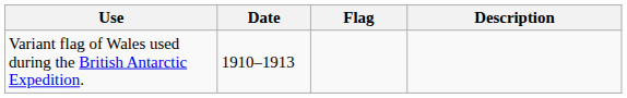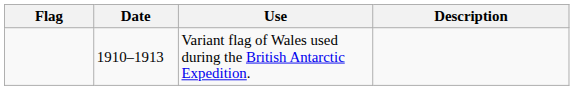columns swapped: Flag <-> Use
